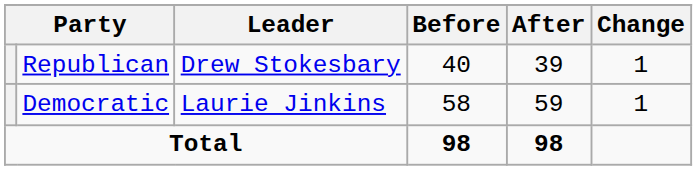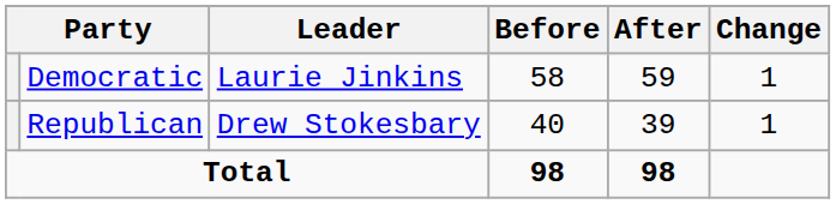rows swapped: Democratic <-> Republican
